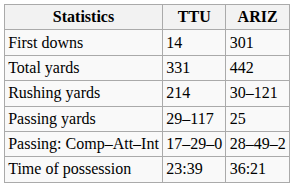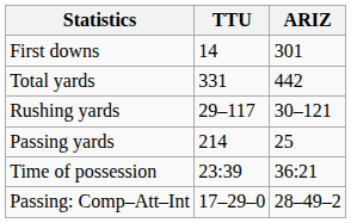Rushing yards | TTU: 214 -> 29–117
Passing yards | TTU: 29–117 -> 214
rows swapped: Passing: Comp–Att–Int <-> Time of possession
